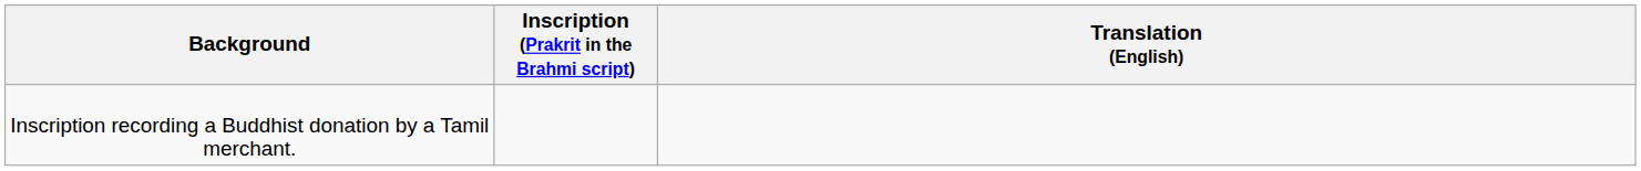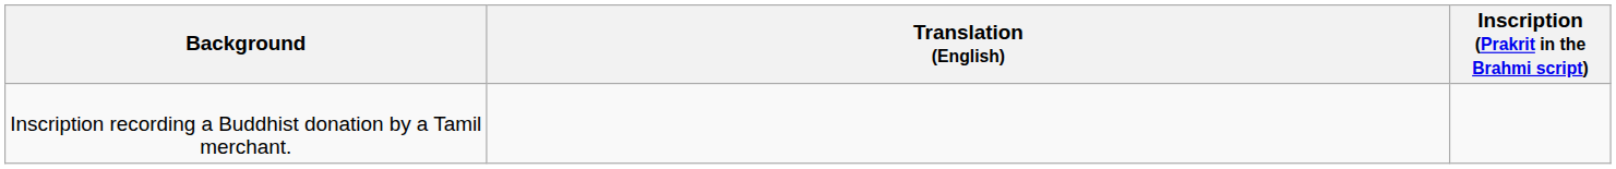columns swapped: Translation (English) <-> Inscription (Prakrit in the Brahmi script)
